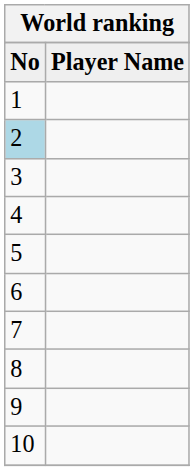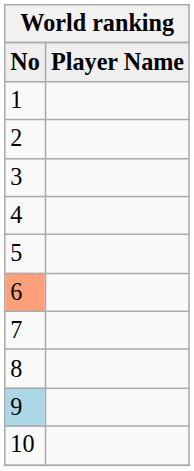2 | No: lightblue background -> no background
6 | No: no background -> lightsalmon background
9 | No: no background -> lightblue background
